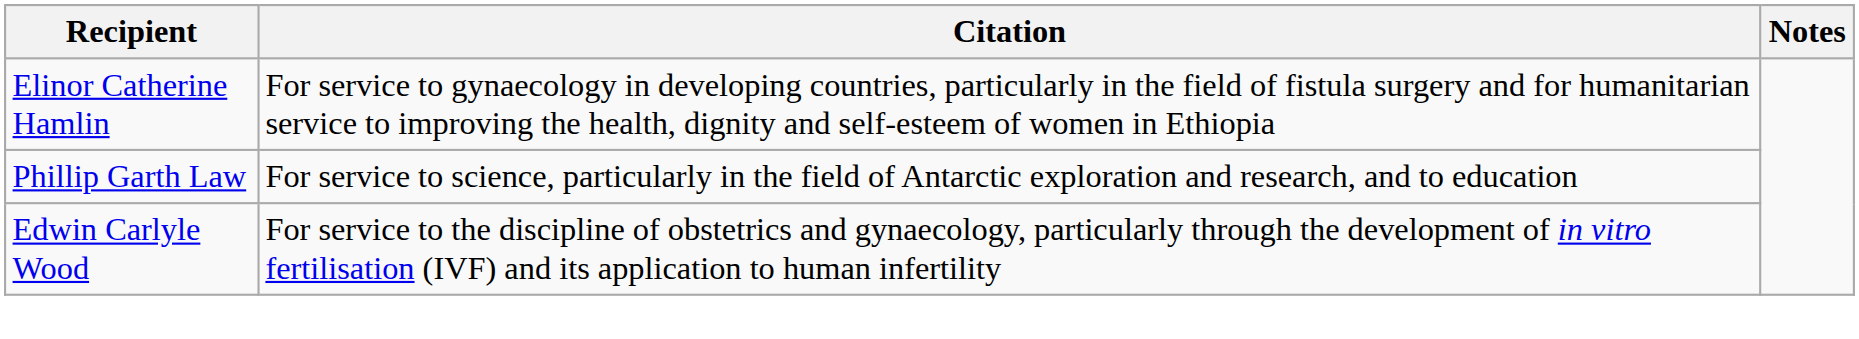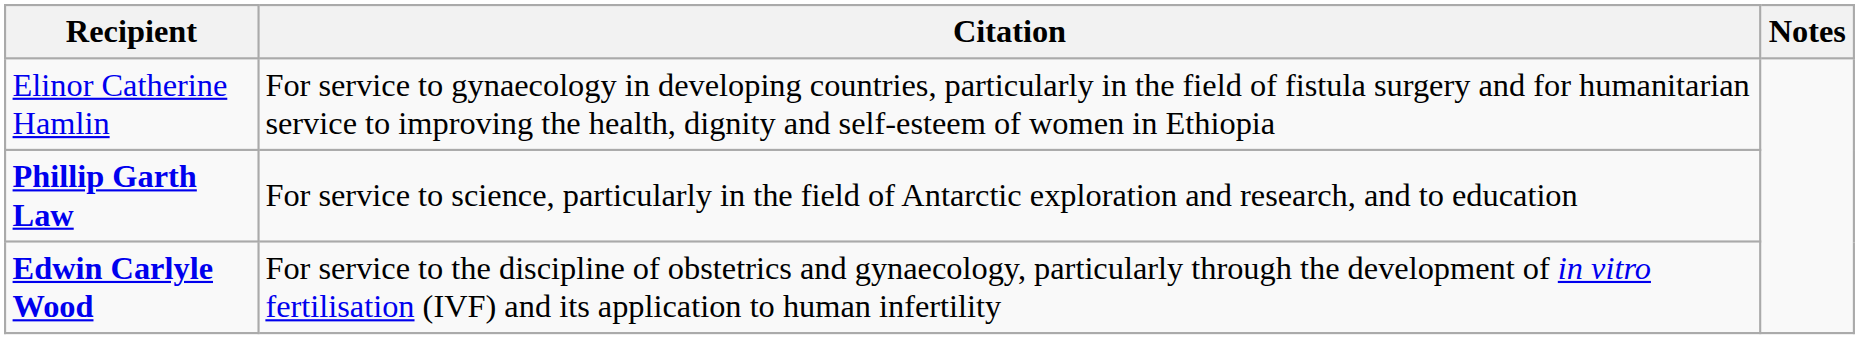Phillip Garth Law | Recipient: normal -> bold
Edwin Carlyle Wood | Recipient: normal -> bold
